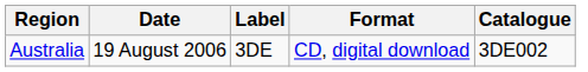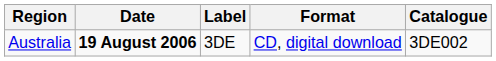Australia | Date: normal -> bold
